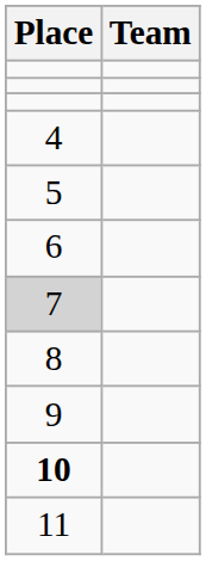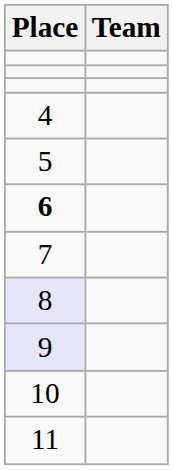row 7 | Place: normal -> bold
row 8 | Place: lightgrey background -> no background
row 9 | Place: no background -> lavender background
row 10 | Place: no background -> lavender background
row 11 | Place: bold -> normal
